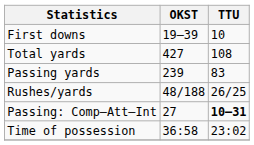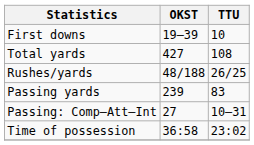rows swapped: Rushes/yards <-> Passing yards
Passing: Comp–Att–Int | TTU: bold -> normal
